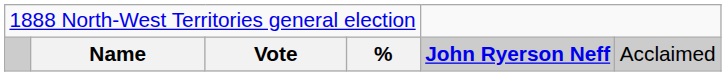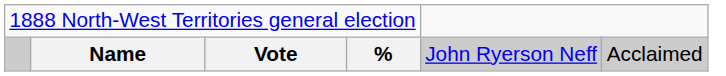Name | column 5: bold -> normal
